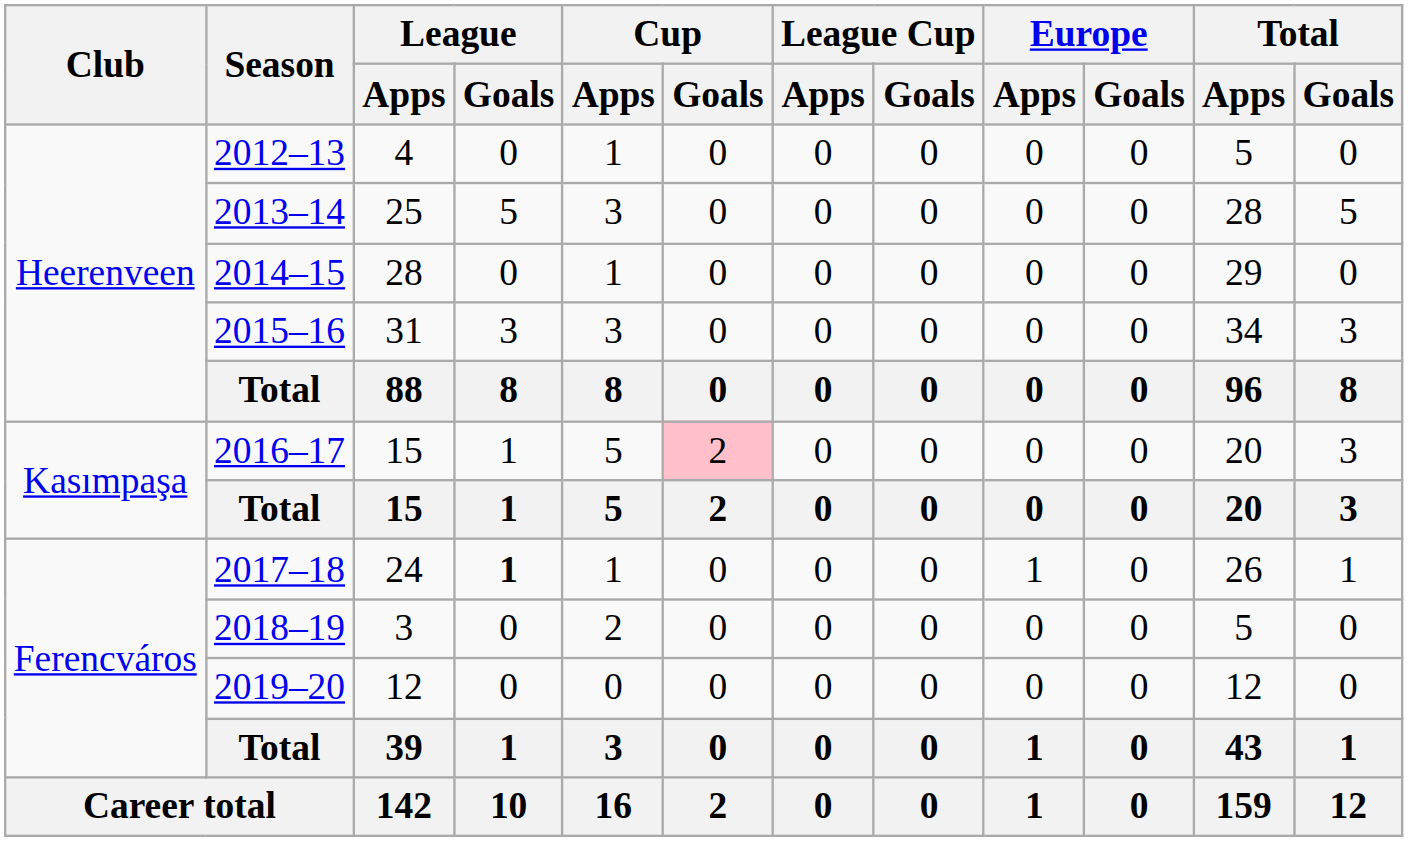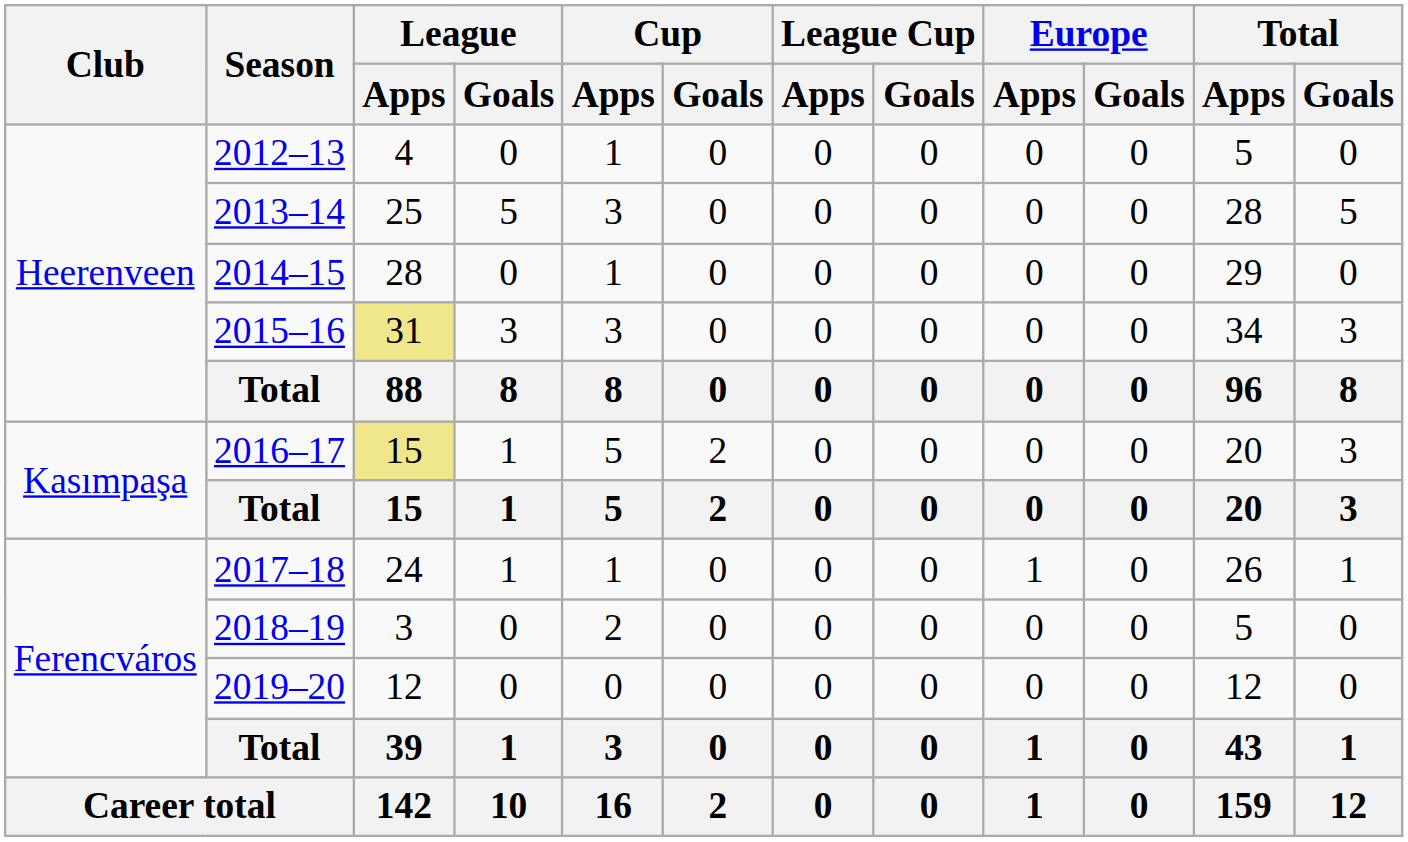2015–16 | League / Apps: no background -> khaki background
2016–17 | League / Apps: no background -> khaki background
2016–17 | Cup / Goals: pink background -> no background
2017–18 | League / Goals: bold -> normal
